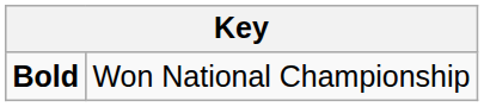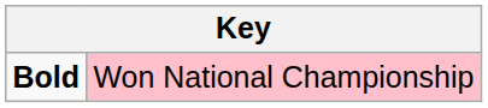Bold | column 2: no background -> pink background
